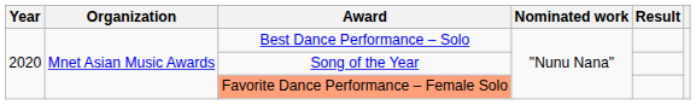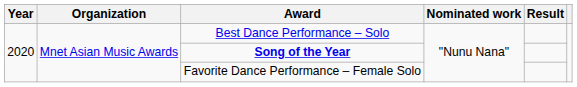Song of the Year | Award: normal -> bold
Favorite Dance Performance – Female Solo | Award: lightsalmon background -> no background
